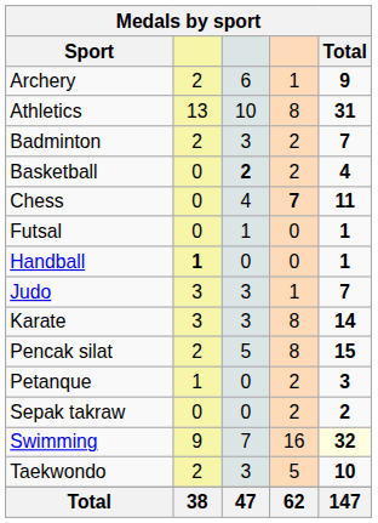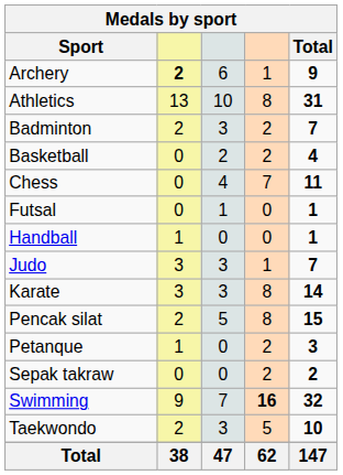Archery | column 2: normal -> bold
Basketball | column 3: bold -> normal
Chess | column 4: bold -> normal
Handball | column 2: bold -> normal
Swimming | column 4: normal -> bold
Swimming | Total: lightyellow background -> no background
